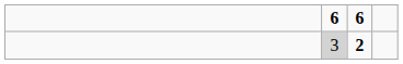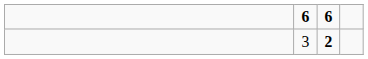row 2 | column 2: lightgrey background -> no background
